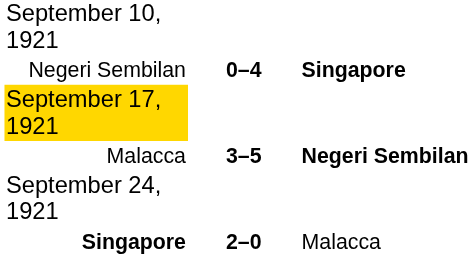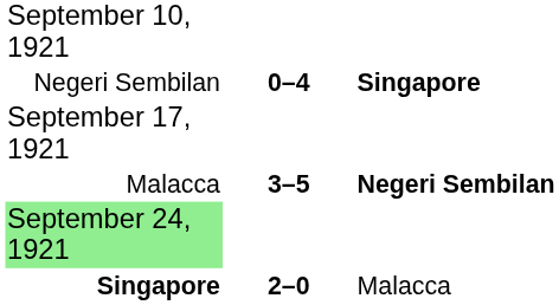September 17, 1921 | column 1: gold background -> no background
September 24, 1921 | column 1: no background -> lightgreen background
